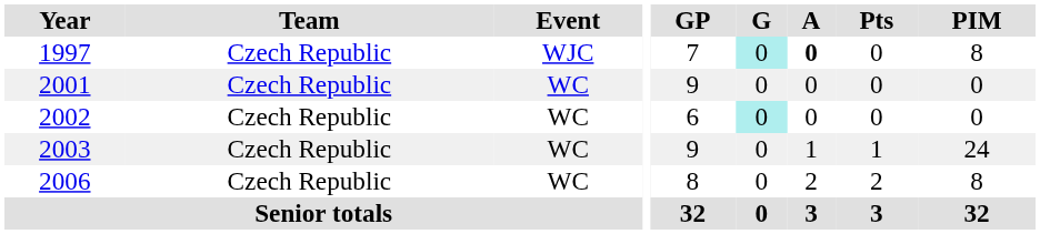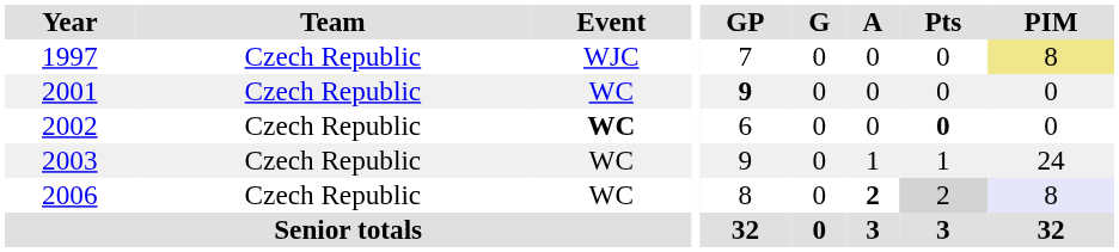1997 | G: paleturquoise background -> no background
1997 | A: bold -> normal
1997 | PIM: no background -> khaki background
2001 | GP: normal -> bold
2002 | Event: normal -> bold
2002 | G: paleturquoise background -> no background
2002 | Pts: normal -> bold
2006 | A: normal -> bold
2006 | Pts: no background -> lightgrey background
2006 | PIM: no background -> lavender background
